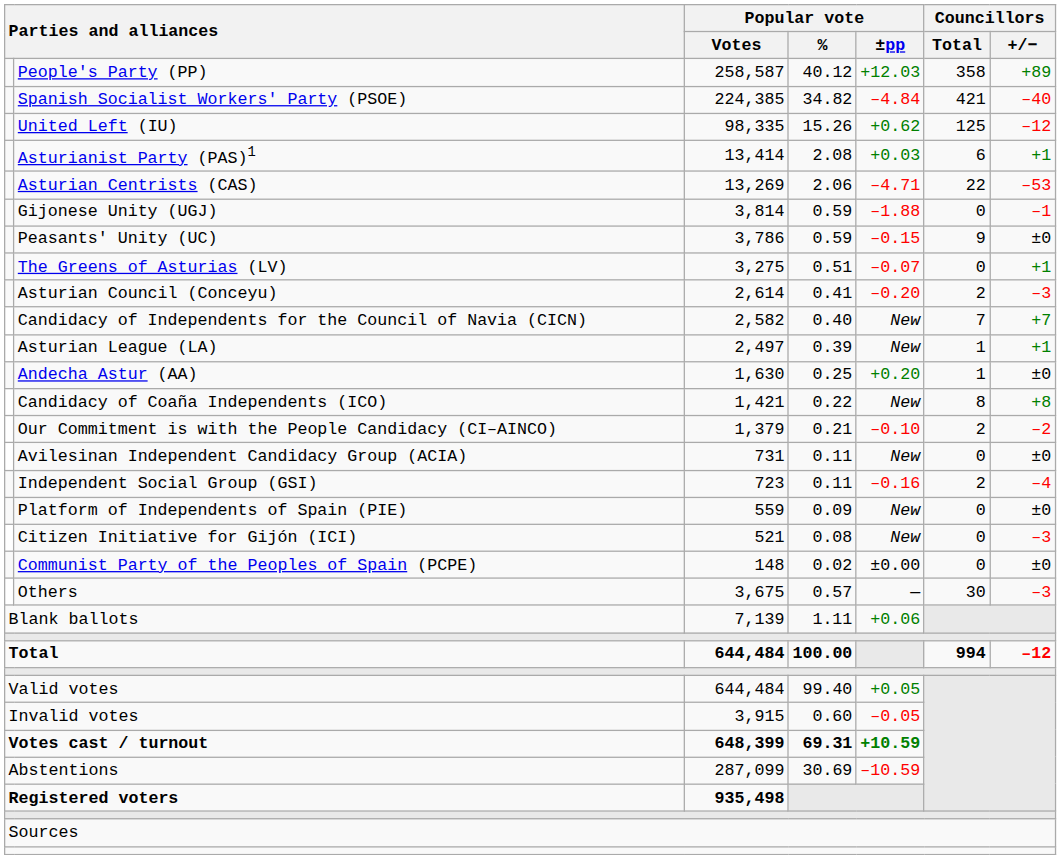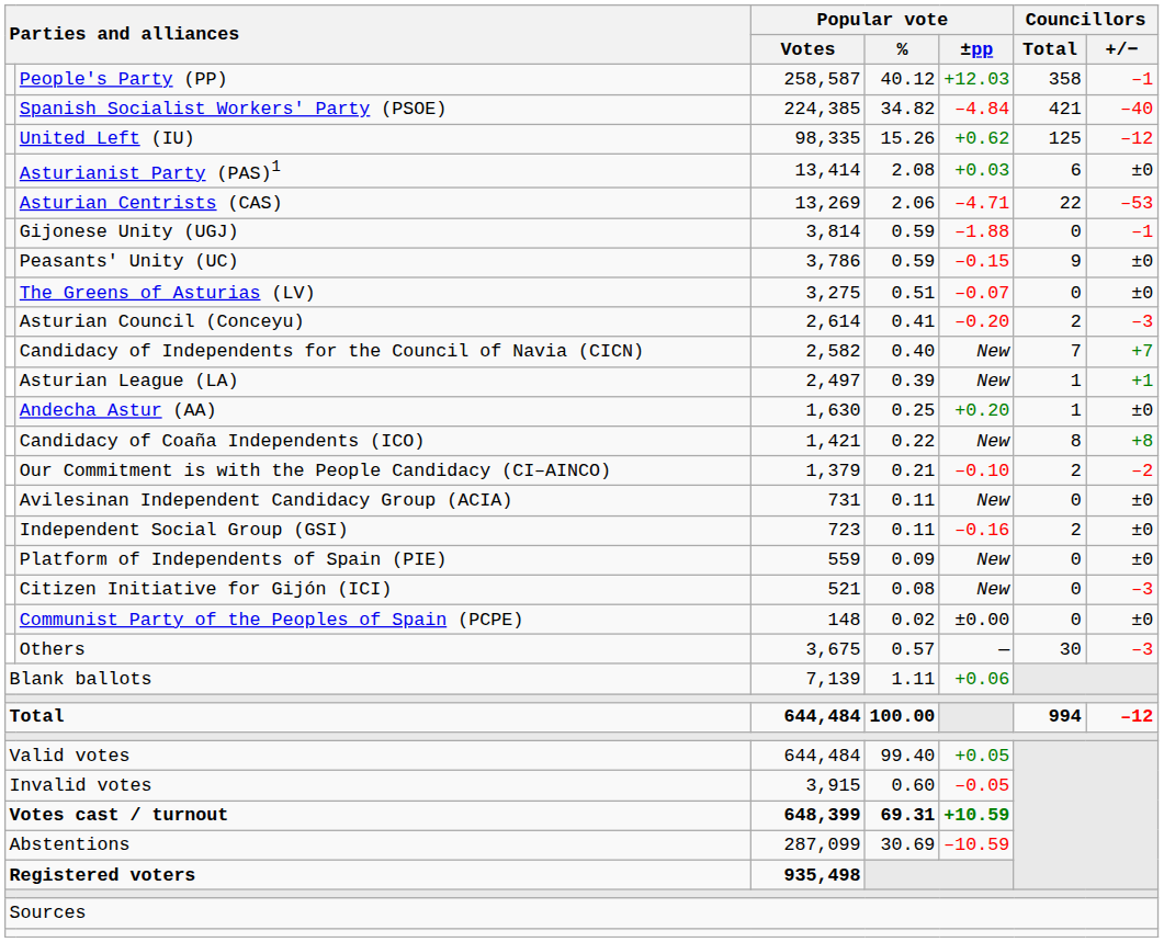People's Party (PP) | Councillors / +/−: +89 -> –1
Asturianist Party (PAS)1 | Councillors / +/−: +1 -> ±0
The Greens of Asturias (LV) | Councillors / +/−: +1 -> ±0
Independent Social Group (GSI) | Councillors / +/−: –4 -> ±0
